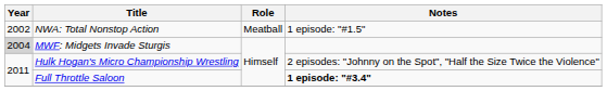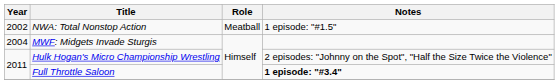MWF: Midgets Invade Sturgis | Year: lightgrey background -> no background
